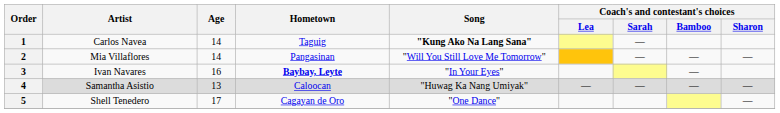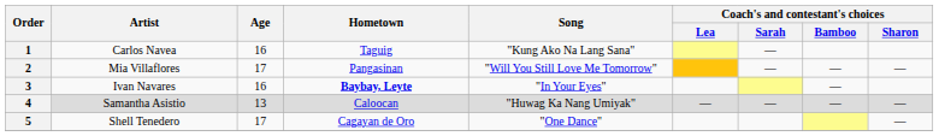1 | Age: 14 -> 16
1 | Song: bold -> normal
2 | Age: 14 -> 17
